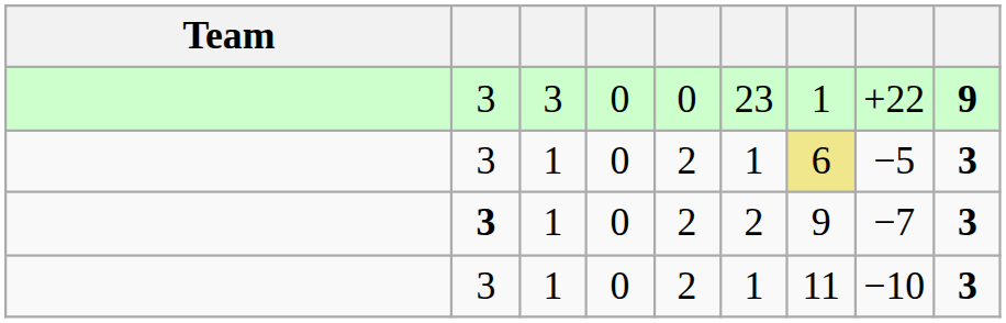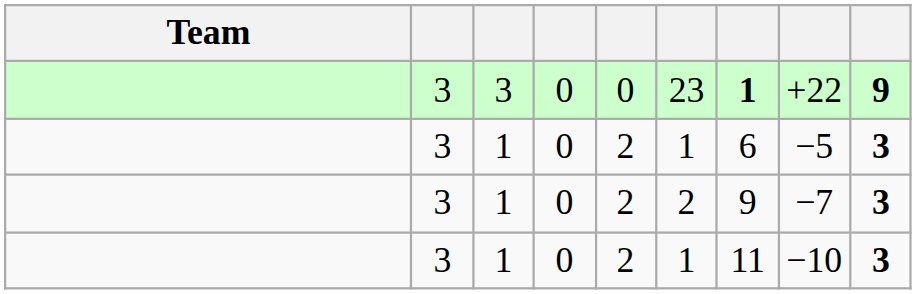row 2 | column 7: normal -> bold
row 3 | column 7: khaki background -> no background
row 4 | column 2: bold -> normal
